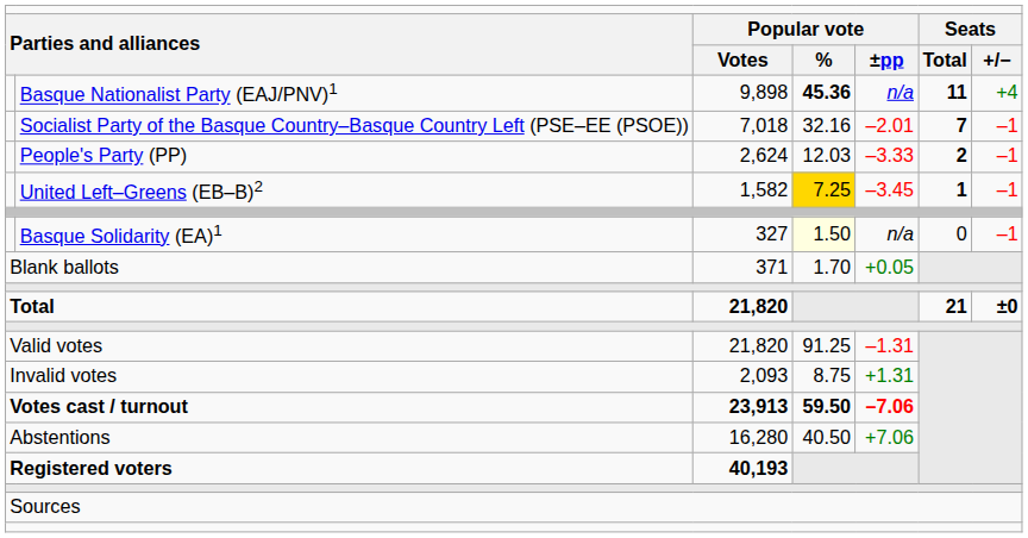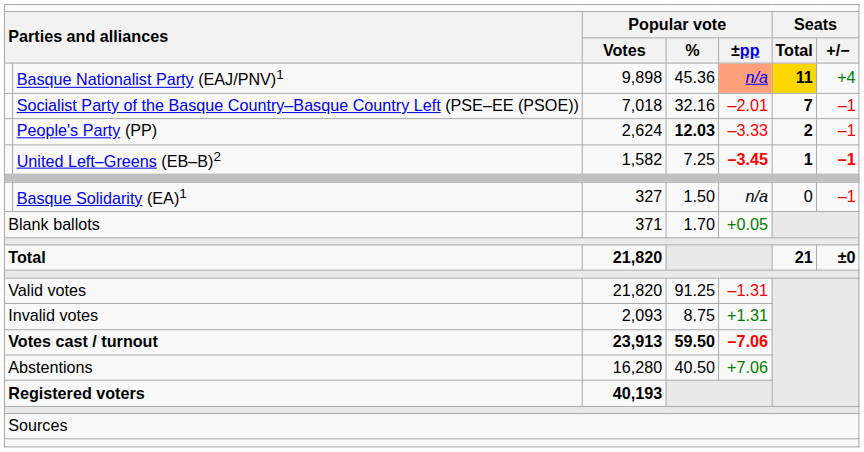Basque Nationalist Party (EAJ/PNV)1 | column 4: bold -> normal
Basque Nationalist Party (EAJ/PNV)1 | column 5: no background -> lightsalmon background
Basque Nationalist Party (EAJ/PNV)1 | column 6: no background -> gold background
People's Party (PP) | column 4: normal -> bold
United Left–Greens (EB–B)2 | column 4: gold background -> no background
United Left–Greens (EB–B)2 | column 5: normal -> bold
United Left–Greens (EB–B)2 | column 7: normal -> bold
Basque Solidarity (EA)1 | column 4: lightyellow background -> no background
